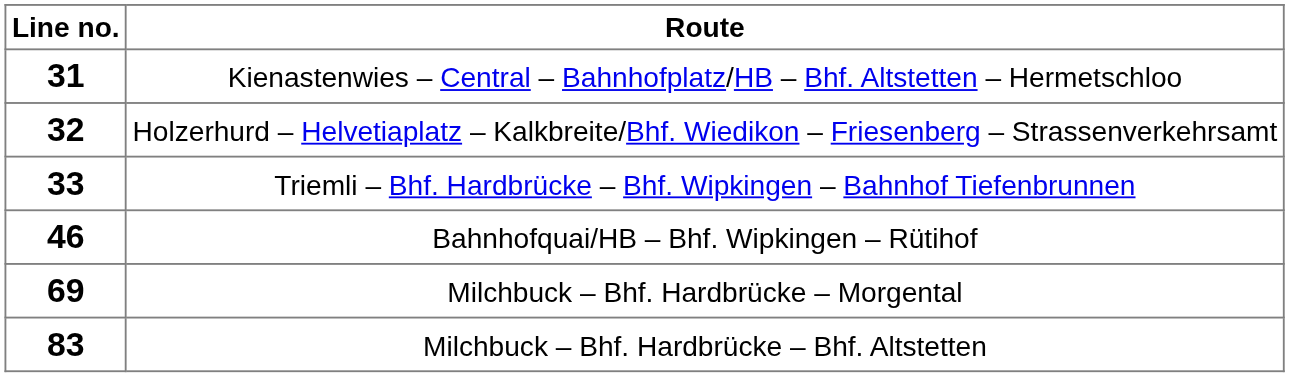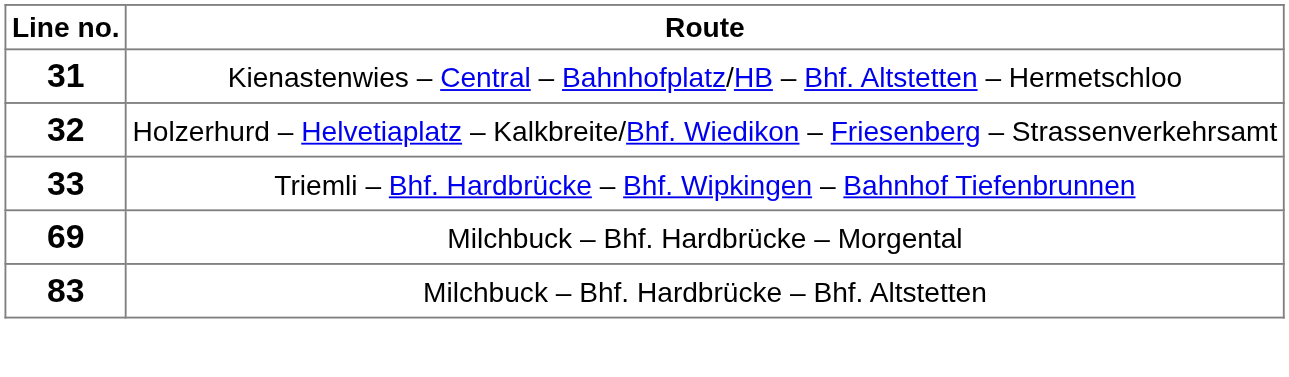- row: 46 | Bahnhofquai/HB – Bhf. Wipkingen – Rütihof
